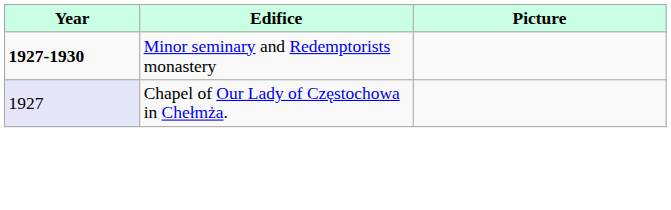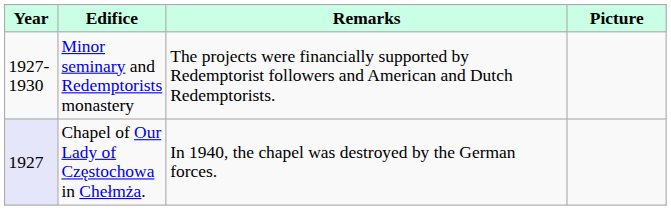+ column: Remarks | The projects were financially supported by Redemptorist followers and American and Dutch Redemptorists. | In 1940, the chapel was destroyed by the German forces.
Minor seminary and Redemptorists monastery | Year: bold -> normal
